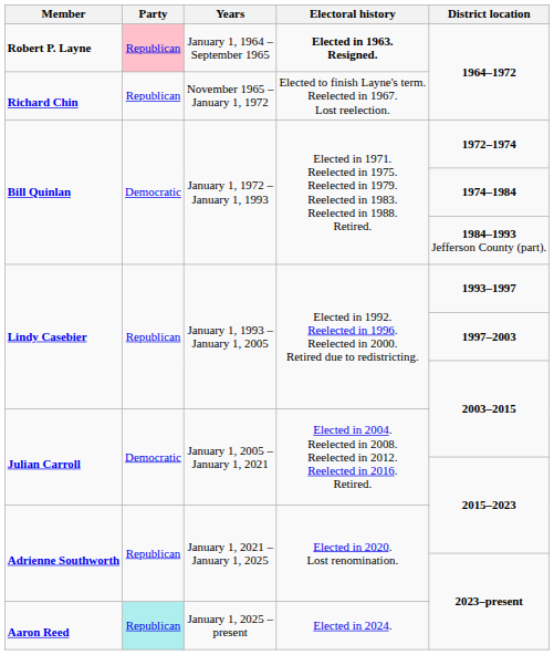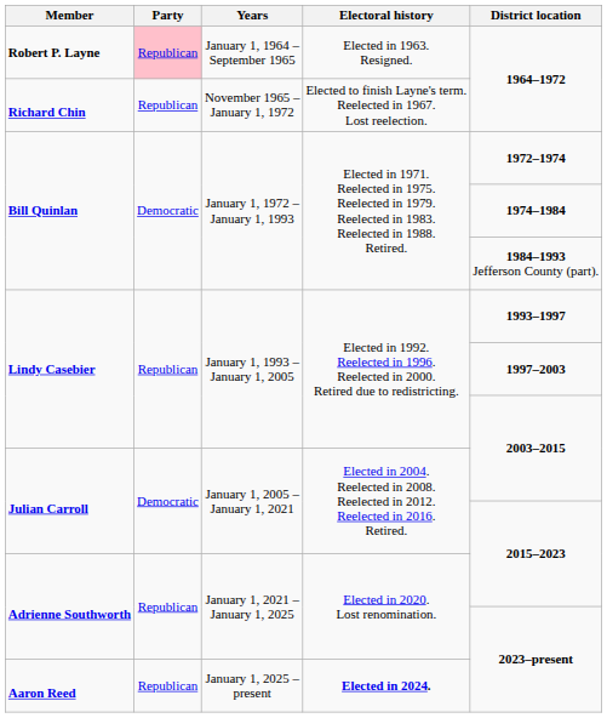Robert P. Layne | Electoral history: bold -> normal
Aaron Reed | Party: paleturquoise background -> no background
Aaron Reed | Electoral history: normal -> bold
